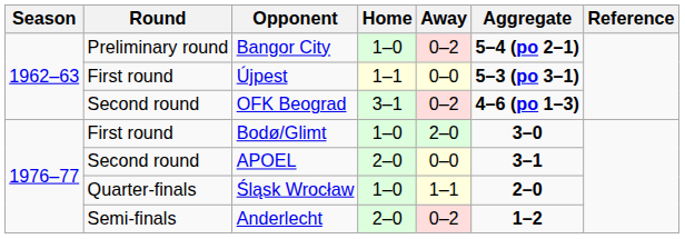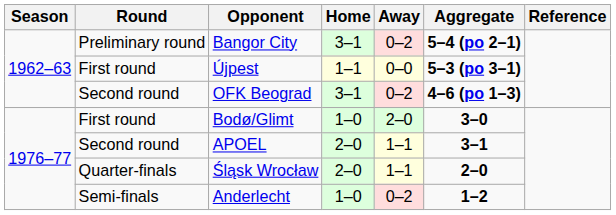Bangor City | Home: 1–0 -> 3–1
APOEL | Away: 0–0 -> 1–1
Śląsk Wrocław | Home: 1–0 -> 2–0
Anderlecht | Home: 2–0 -> 1–0
